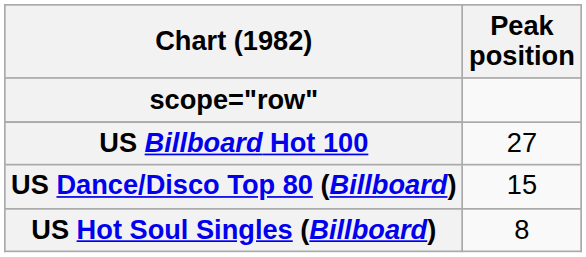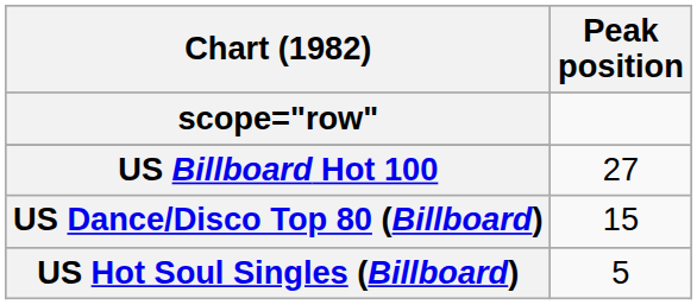US Hot Soul Singles (Billboard) | Peak position: 8 -> 5
